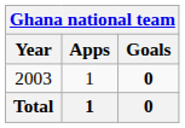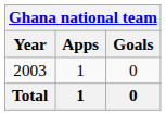2003 | Goals: bold -> normal
